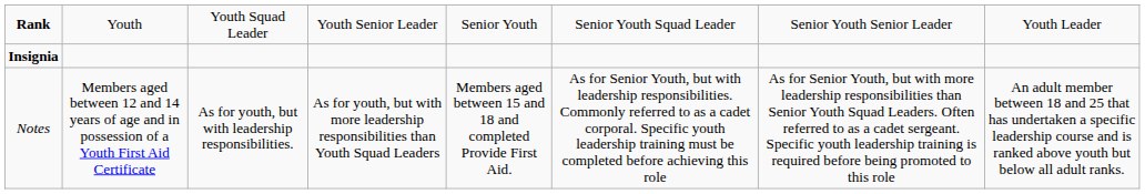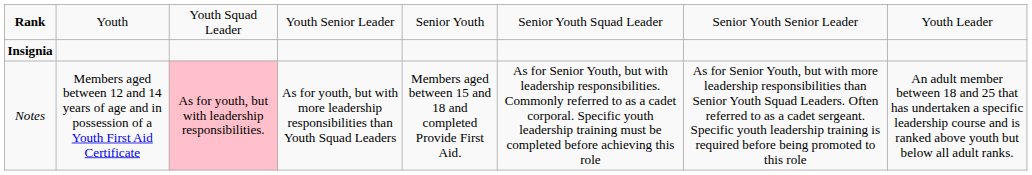Notes | column 3: no background -> pink background
